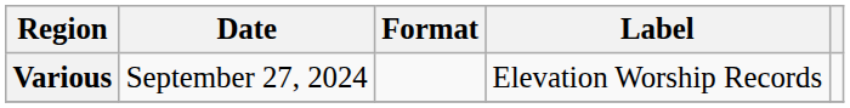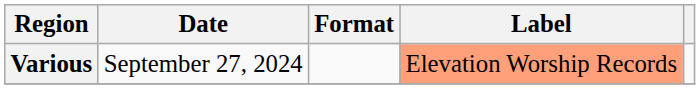Various | Label: no background -> lightsalmon background
